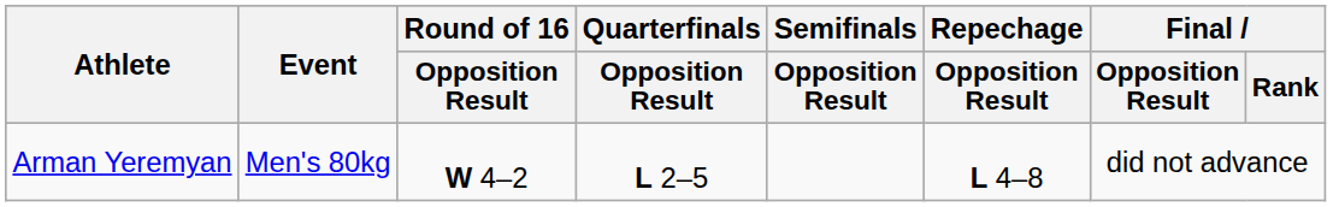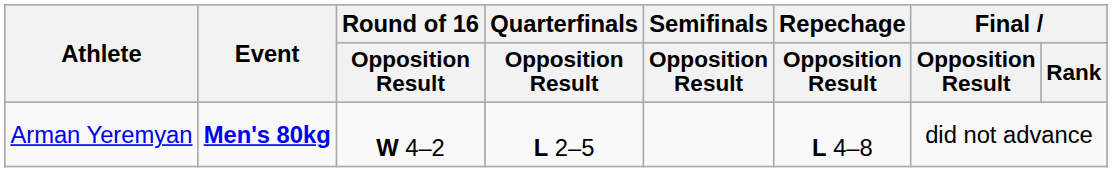Arman Yeremyan | Event: normal -> bold
